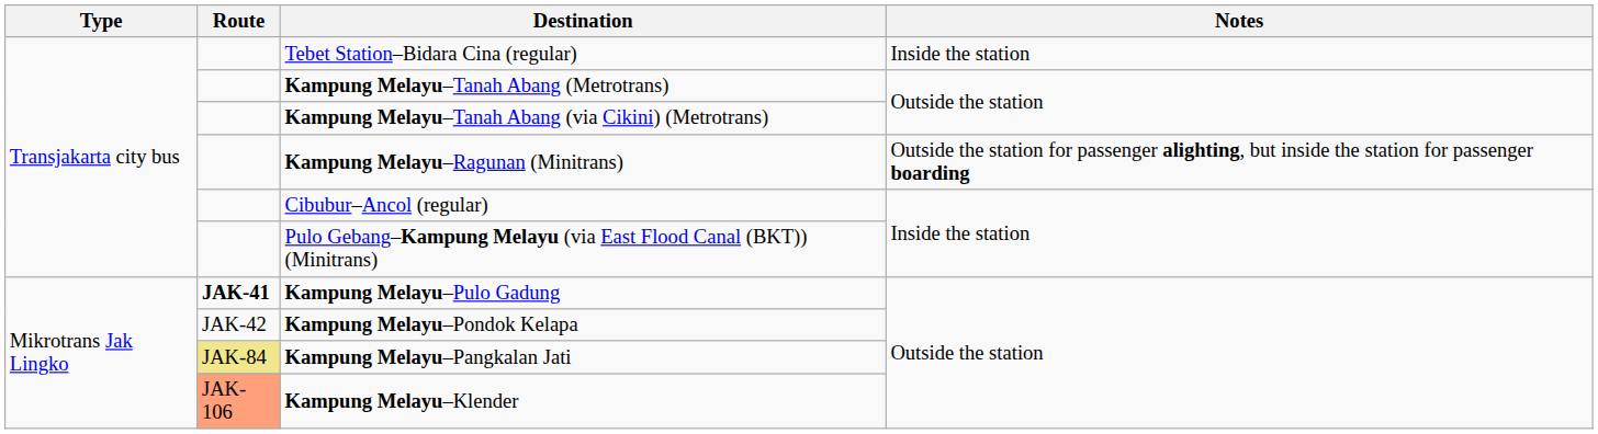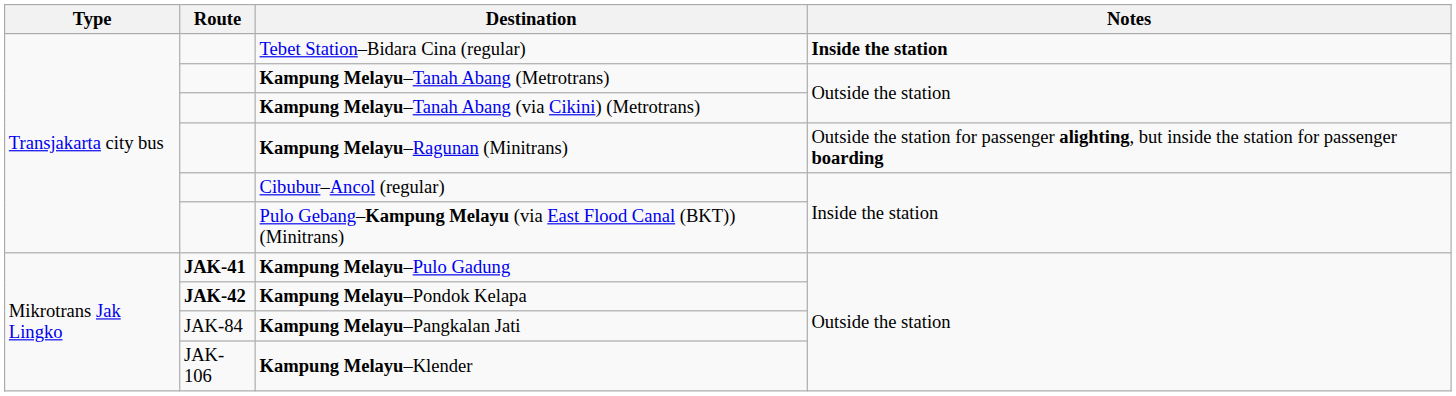Tebet Station–Bidara Cina (regular) | Notes: normal -> bold
Kampung Melayu–Pondok Kelapa | Route: normal -> bold
Kampung Melayu–Pangkalan Jati | Route: khaki background -> no background
Kampung Melayu–Klender | Route: lightsalmon background -> no background
